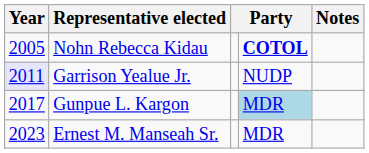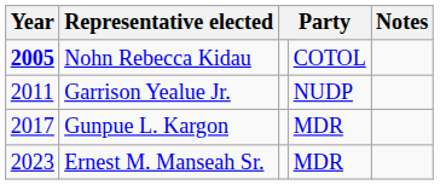Nohn Rebecca Kidau | Year: normal -> bold
Nohn Rebecca Kidau | column 4: bold -> normal
Garrison Yealue Jr. | Year: lavender background -> no background
Gunpue L. Kargon | column 4: lightblue background -> no background
